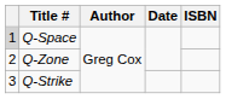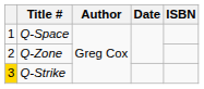Q-Space | column 1: lightgrey background -> no background
Q-Strike | column 1: no background -> gold background
